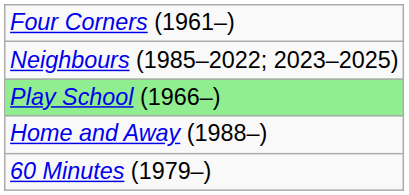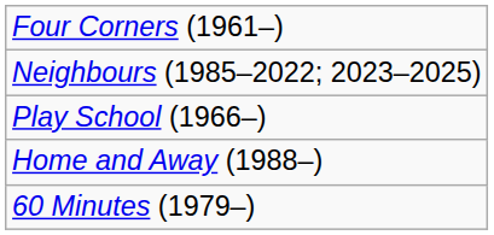row 3 | column 1: lightgreen background -> no background
